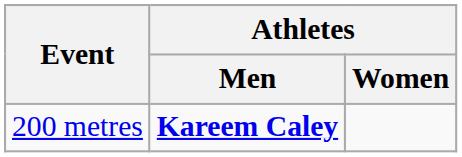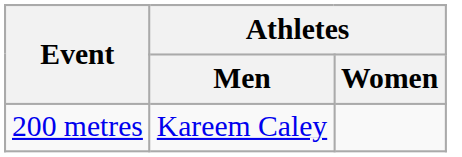200 metres | Athletes / Men: bold -> normal
